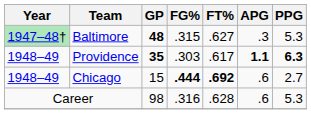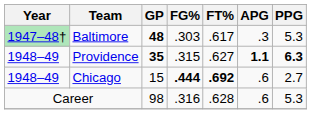Baltimore | FG%: .315 -> .303
Baltimore | FT%: .627 -> .617
Providence | FG%: .303 -> .315
Providence | FT%: .617 -> .627
